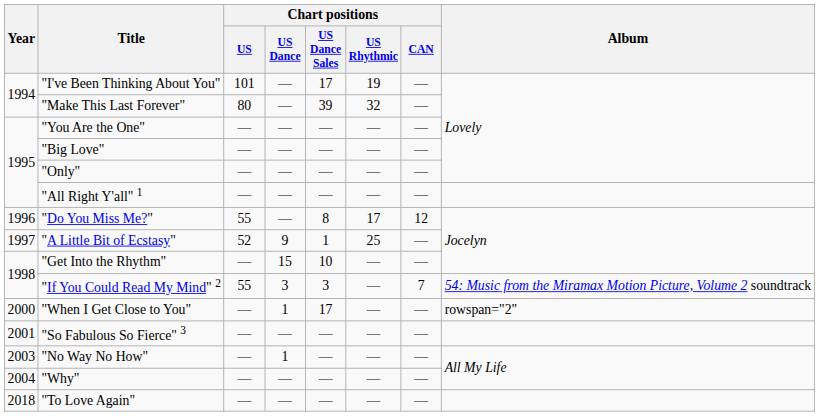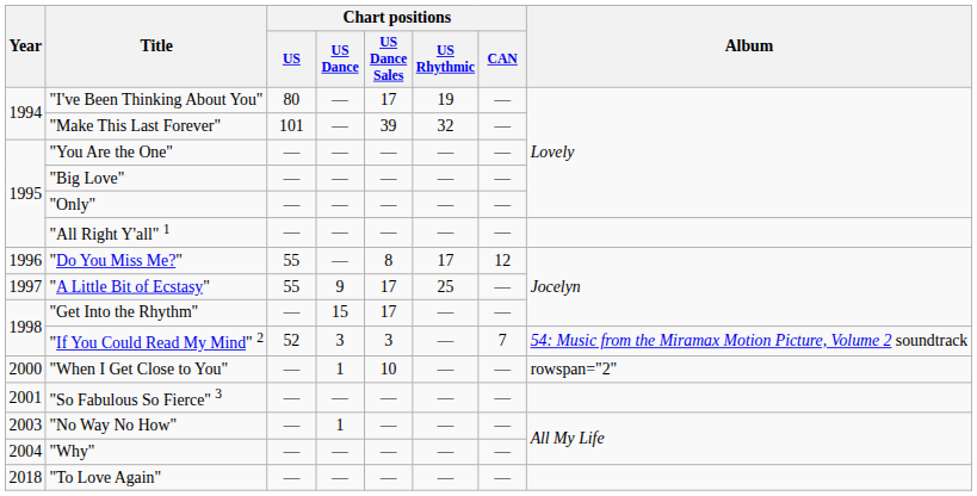"I've Been Thinking About You" | Chart positions / US: 101 -> 80
"Make This Last Forever" | Chart positions / US: 80 -> 101
"A Little Bit of Ecstasy" | Chart positions / US: 52 -> 55
"A Little Bit of Ecstasy" | Chart positions / US Dance Sales: 1 -> 17
"Get Into the Rhythm" | Chart positions / US Dance Sales: 10 -> 17
"If You Could Read My Mind" 2 | Chart positions / US: 55 -> 52
"When I Get Close to You" | Chart positions / US Dance Sales: 17 -> 10
